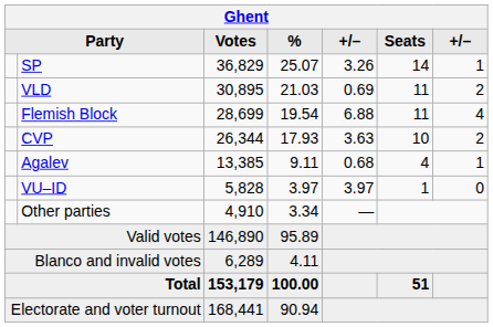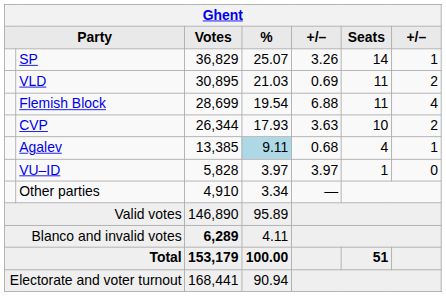Agalev | Ghent / %: no background -> lightblue background
Blanco and invalid votes | Ghent / Votes: normal -> bold
